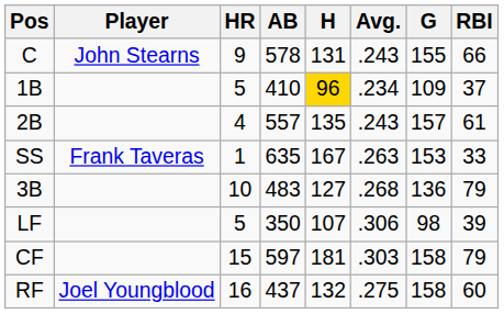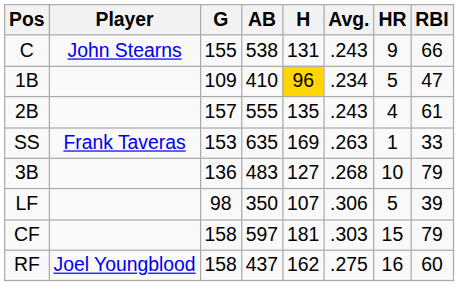columns swapped: G <-> HR
C | AB: 578 -> 538
1B | RBI: 37 -> 47
2B | AB: 557 -> 555
SS | H: 167 -> 169
RF | H: 132 -> 162
